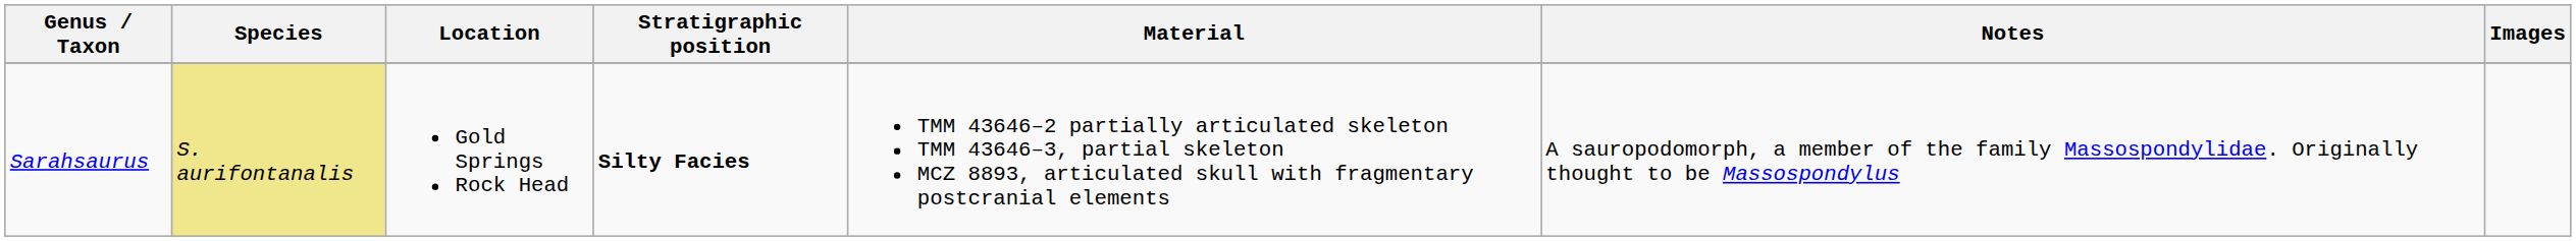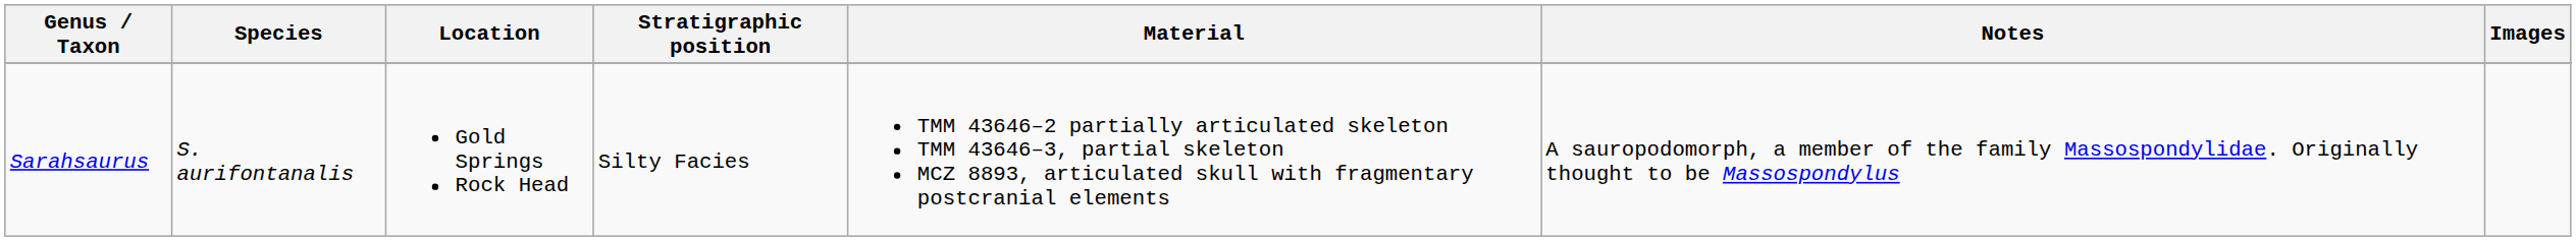Sarahsaurus | Species: khaki background -> no background
Sarahsaurus | Stratigraphic position: bold -> normal
